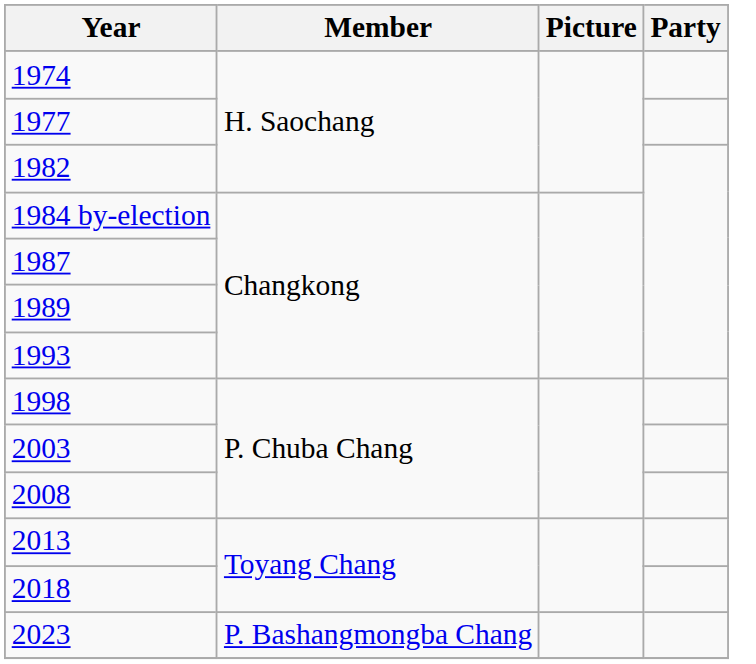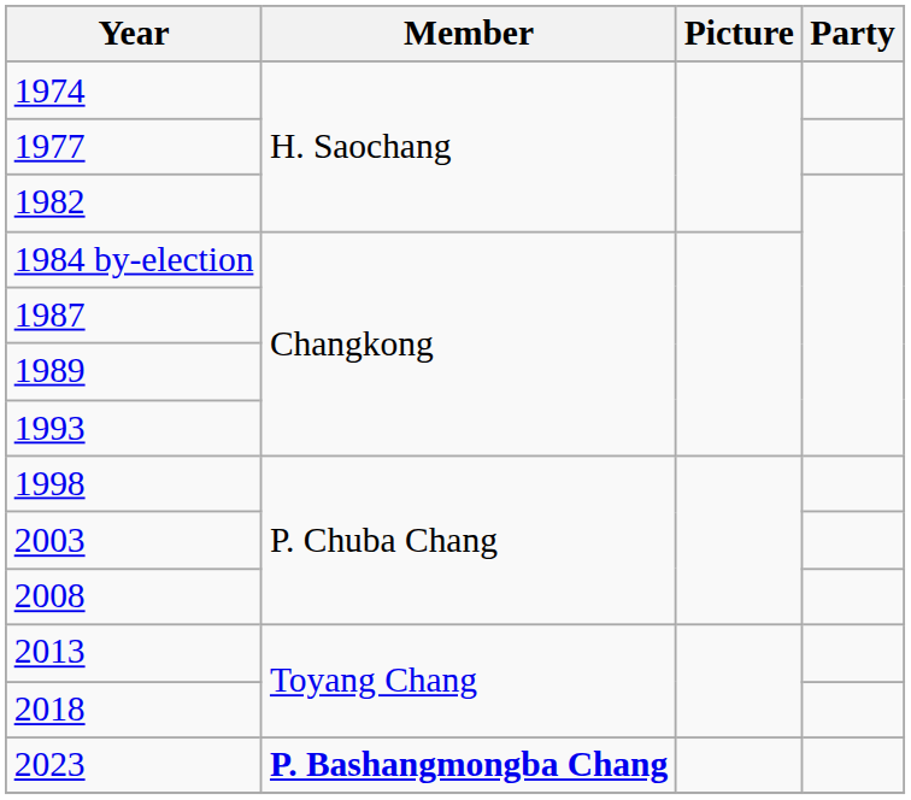2023 | Member: normal -> bold
